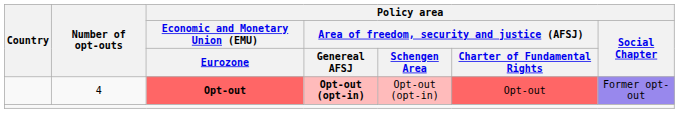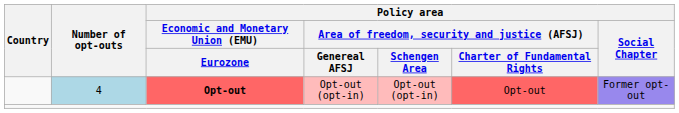row 4 | Number of opt‑outs: no background -> lightblue background
row 4 | column 4: bold -> normal
